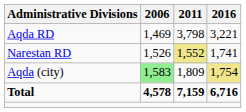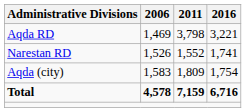Narestan RD | 2011: khaki background -> no background
Aqda (city) | 2006: lightgreen background -> no background
Aqda (city) | 2016: khaki background -> no background
